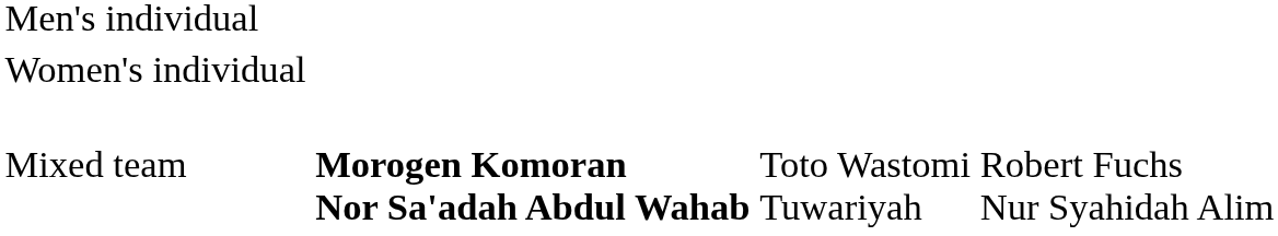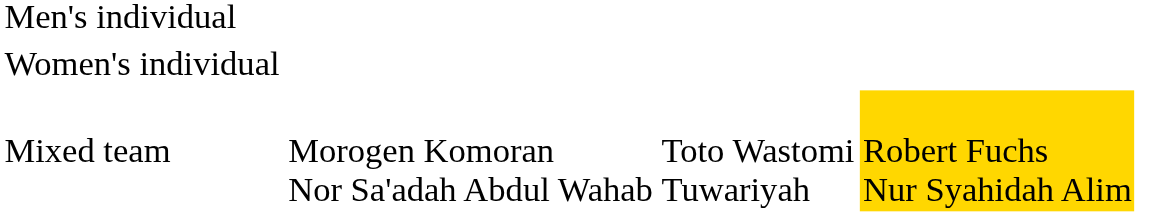Mixed team | column 2: bold -> normal
Mixed team | column 4: no background -> gold background
